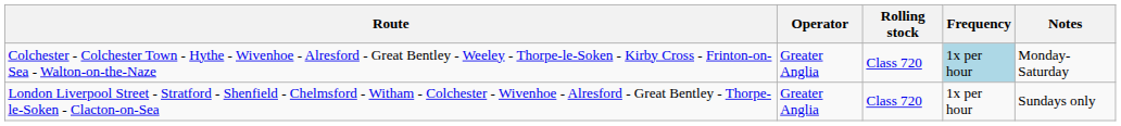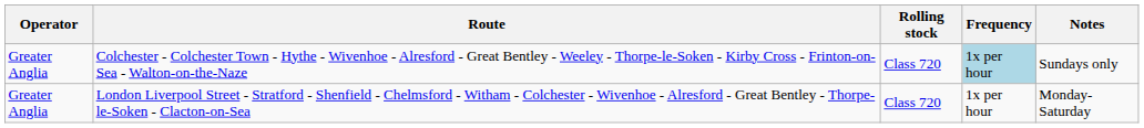columns swapped: Operator <-> Route
row 2 | Notes: Monday-Saturday -> Sundays only
row 3 | Notes: Sundays only -> Monday-Saturday
